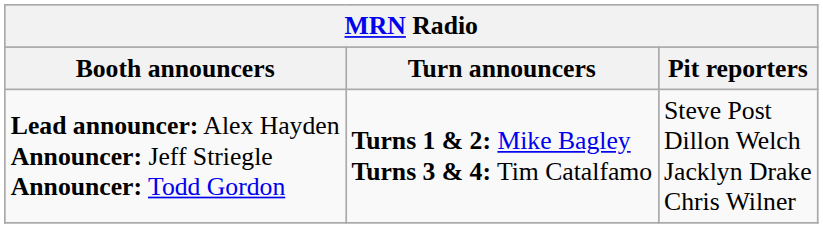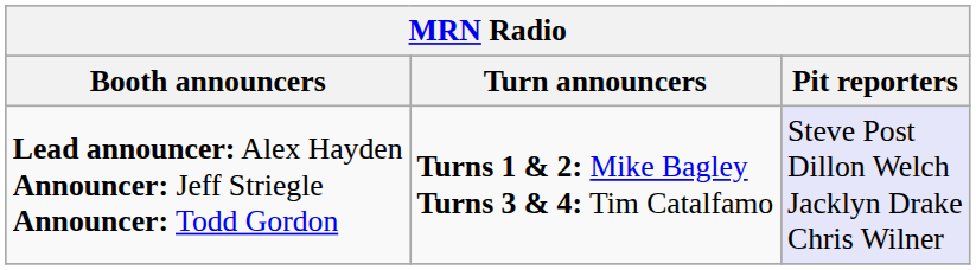row 3 | Pit reporters: no background -> lavender background
